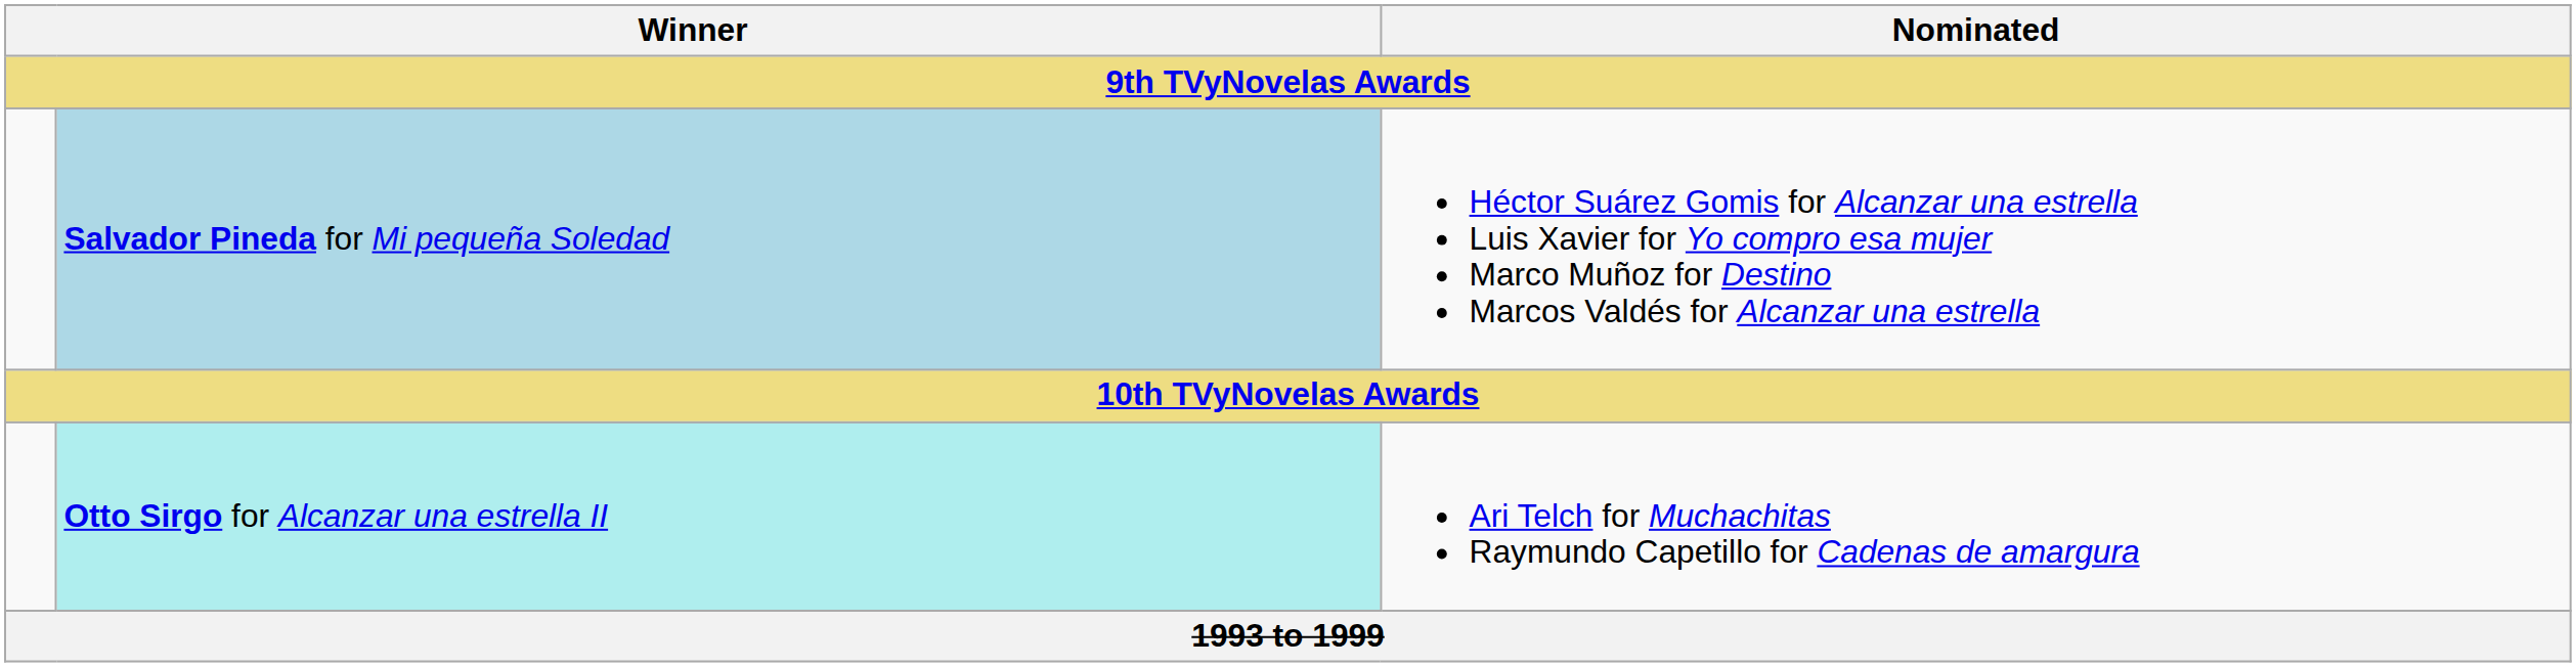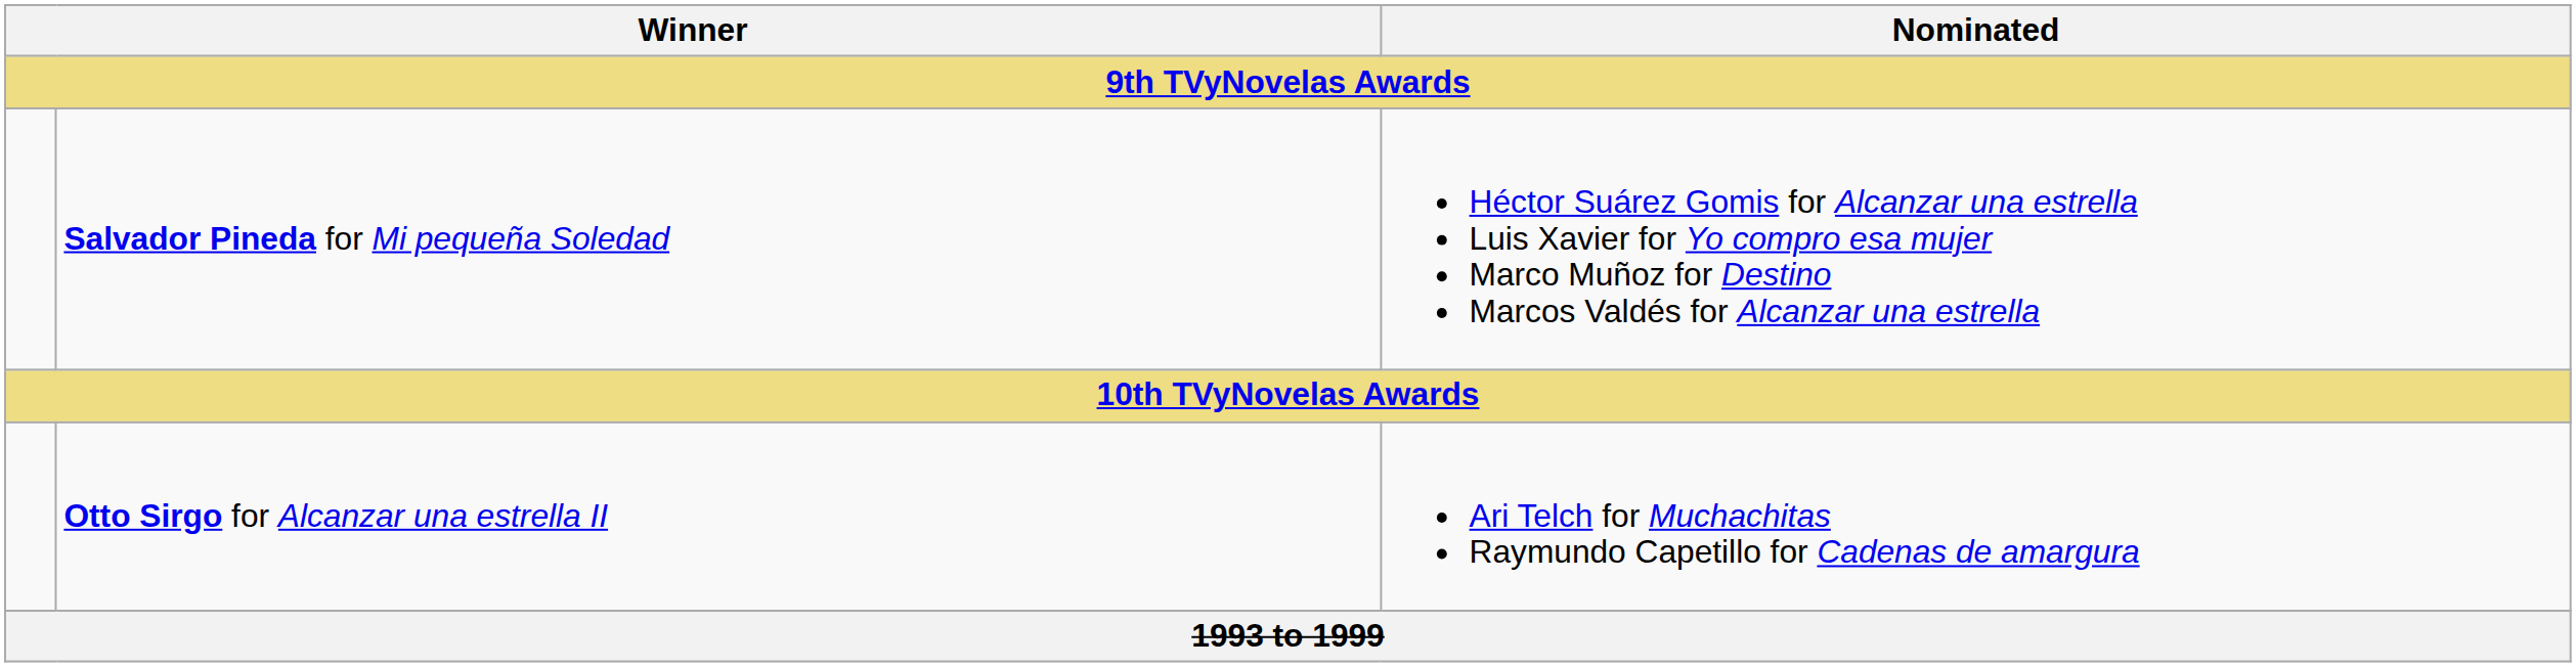Salvador Pineda for Mi pequeña Soledad | column 2: lightblue background -> no background
Otto Sirgo for Alcanzar una estrella II | column 2: paleturquoise background -> no background
